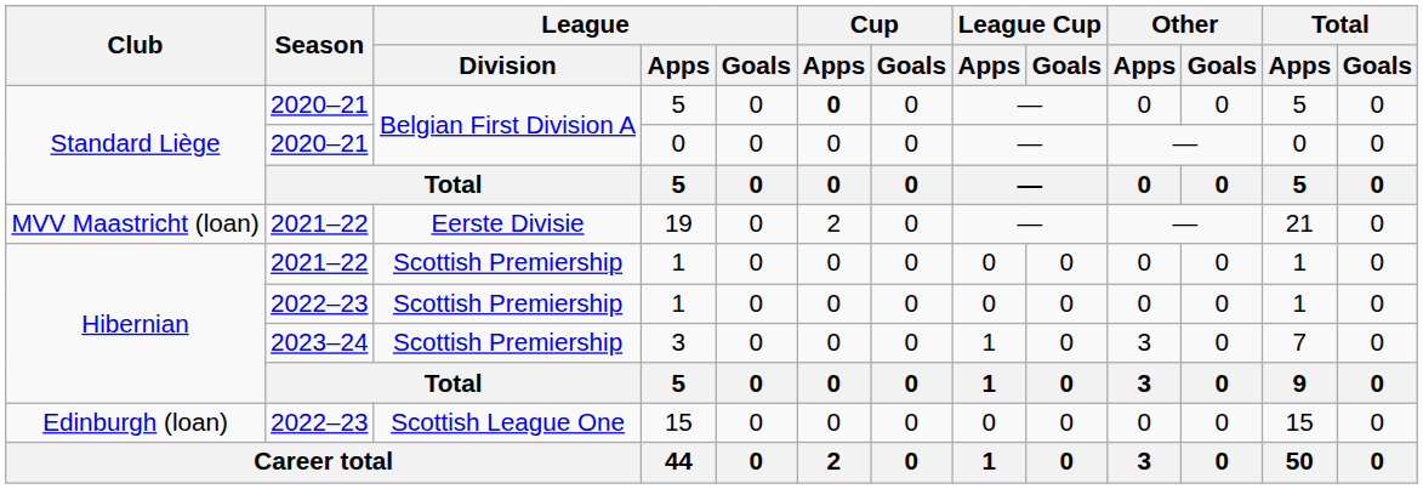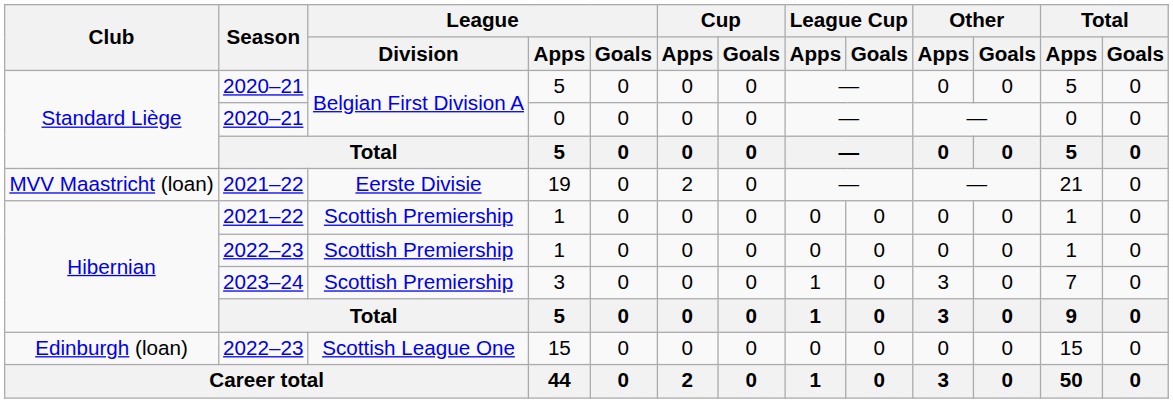2020–21 / 5 | Cup / Apps: bold -> normal
